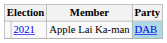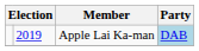Apple Lai Ka-man | column 2: 2021 -> 2019
